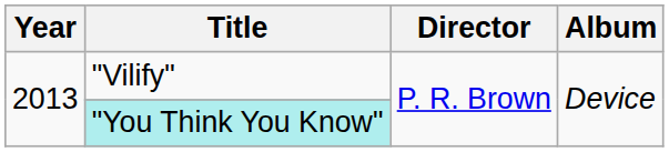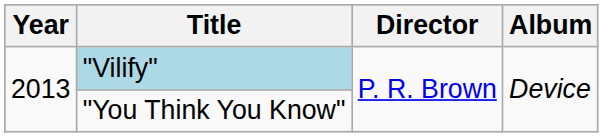"Vilify" | Title: no background -> lightblue background
"You Think You Know" | Title: paleturquoise background -> no background
